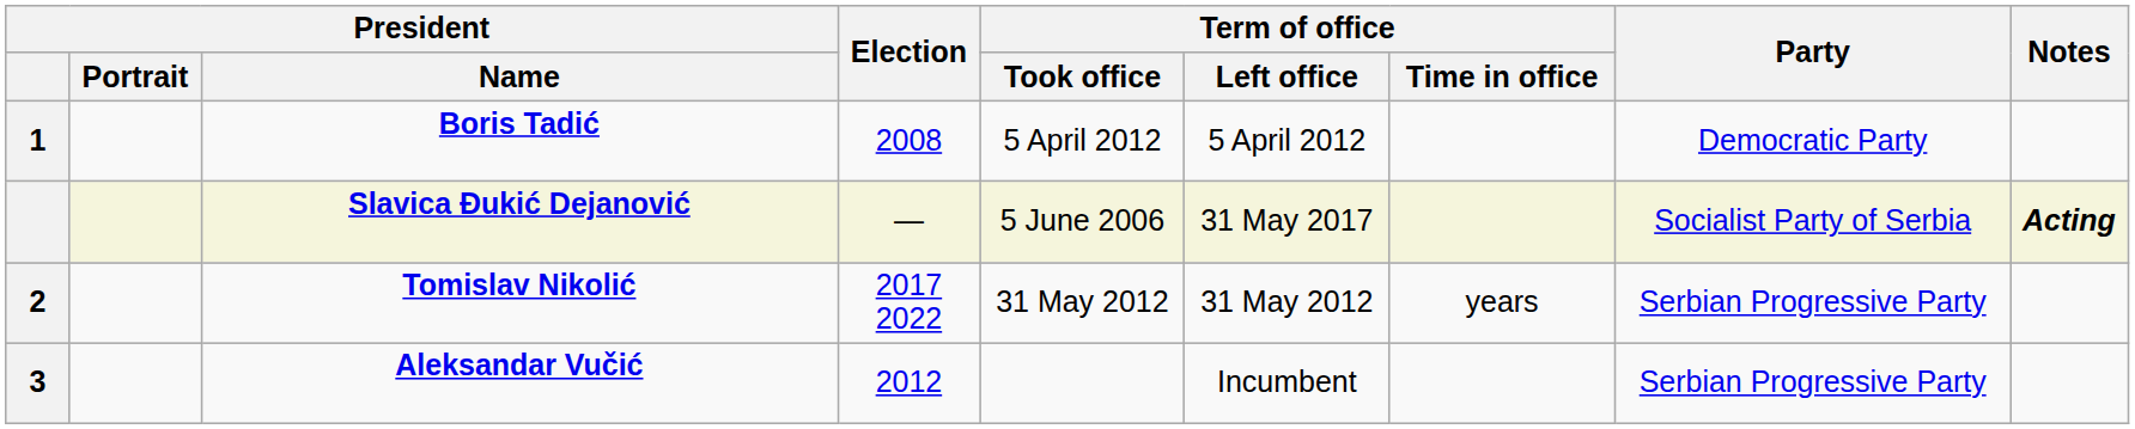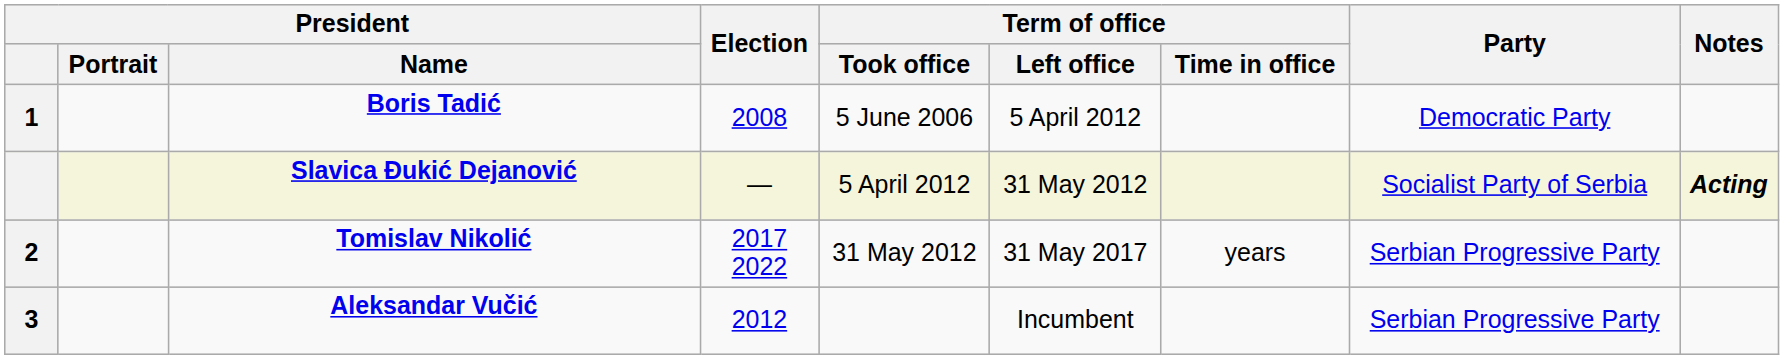Boris Tadić | Term of office / Took office: 5 April 2012 -> 5 June 2006
Slavica Đukić Dejanović | Term of office / Took office: 5 June 2006 -> 5 April 2012
Slavica Đukić Dejanović | Term of office / Left office: 31 May 2017 -> 31 May 2012
Tomislav Nikolić | Term of office / Left office: 31 May 2012 -> 31 May 2017
